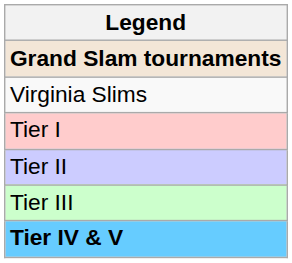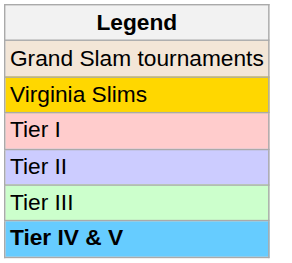row 2 | column 1: bold -> normal
row 3 | column 1: no background -> gold background
